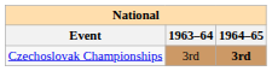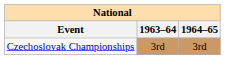Czechoslovak Championships | 1964–65: bold -> normal
